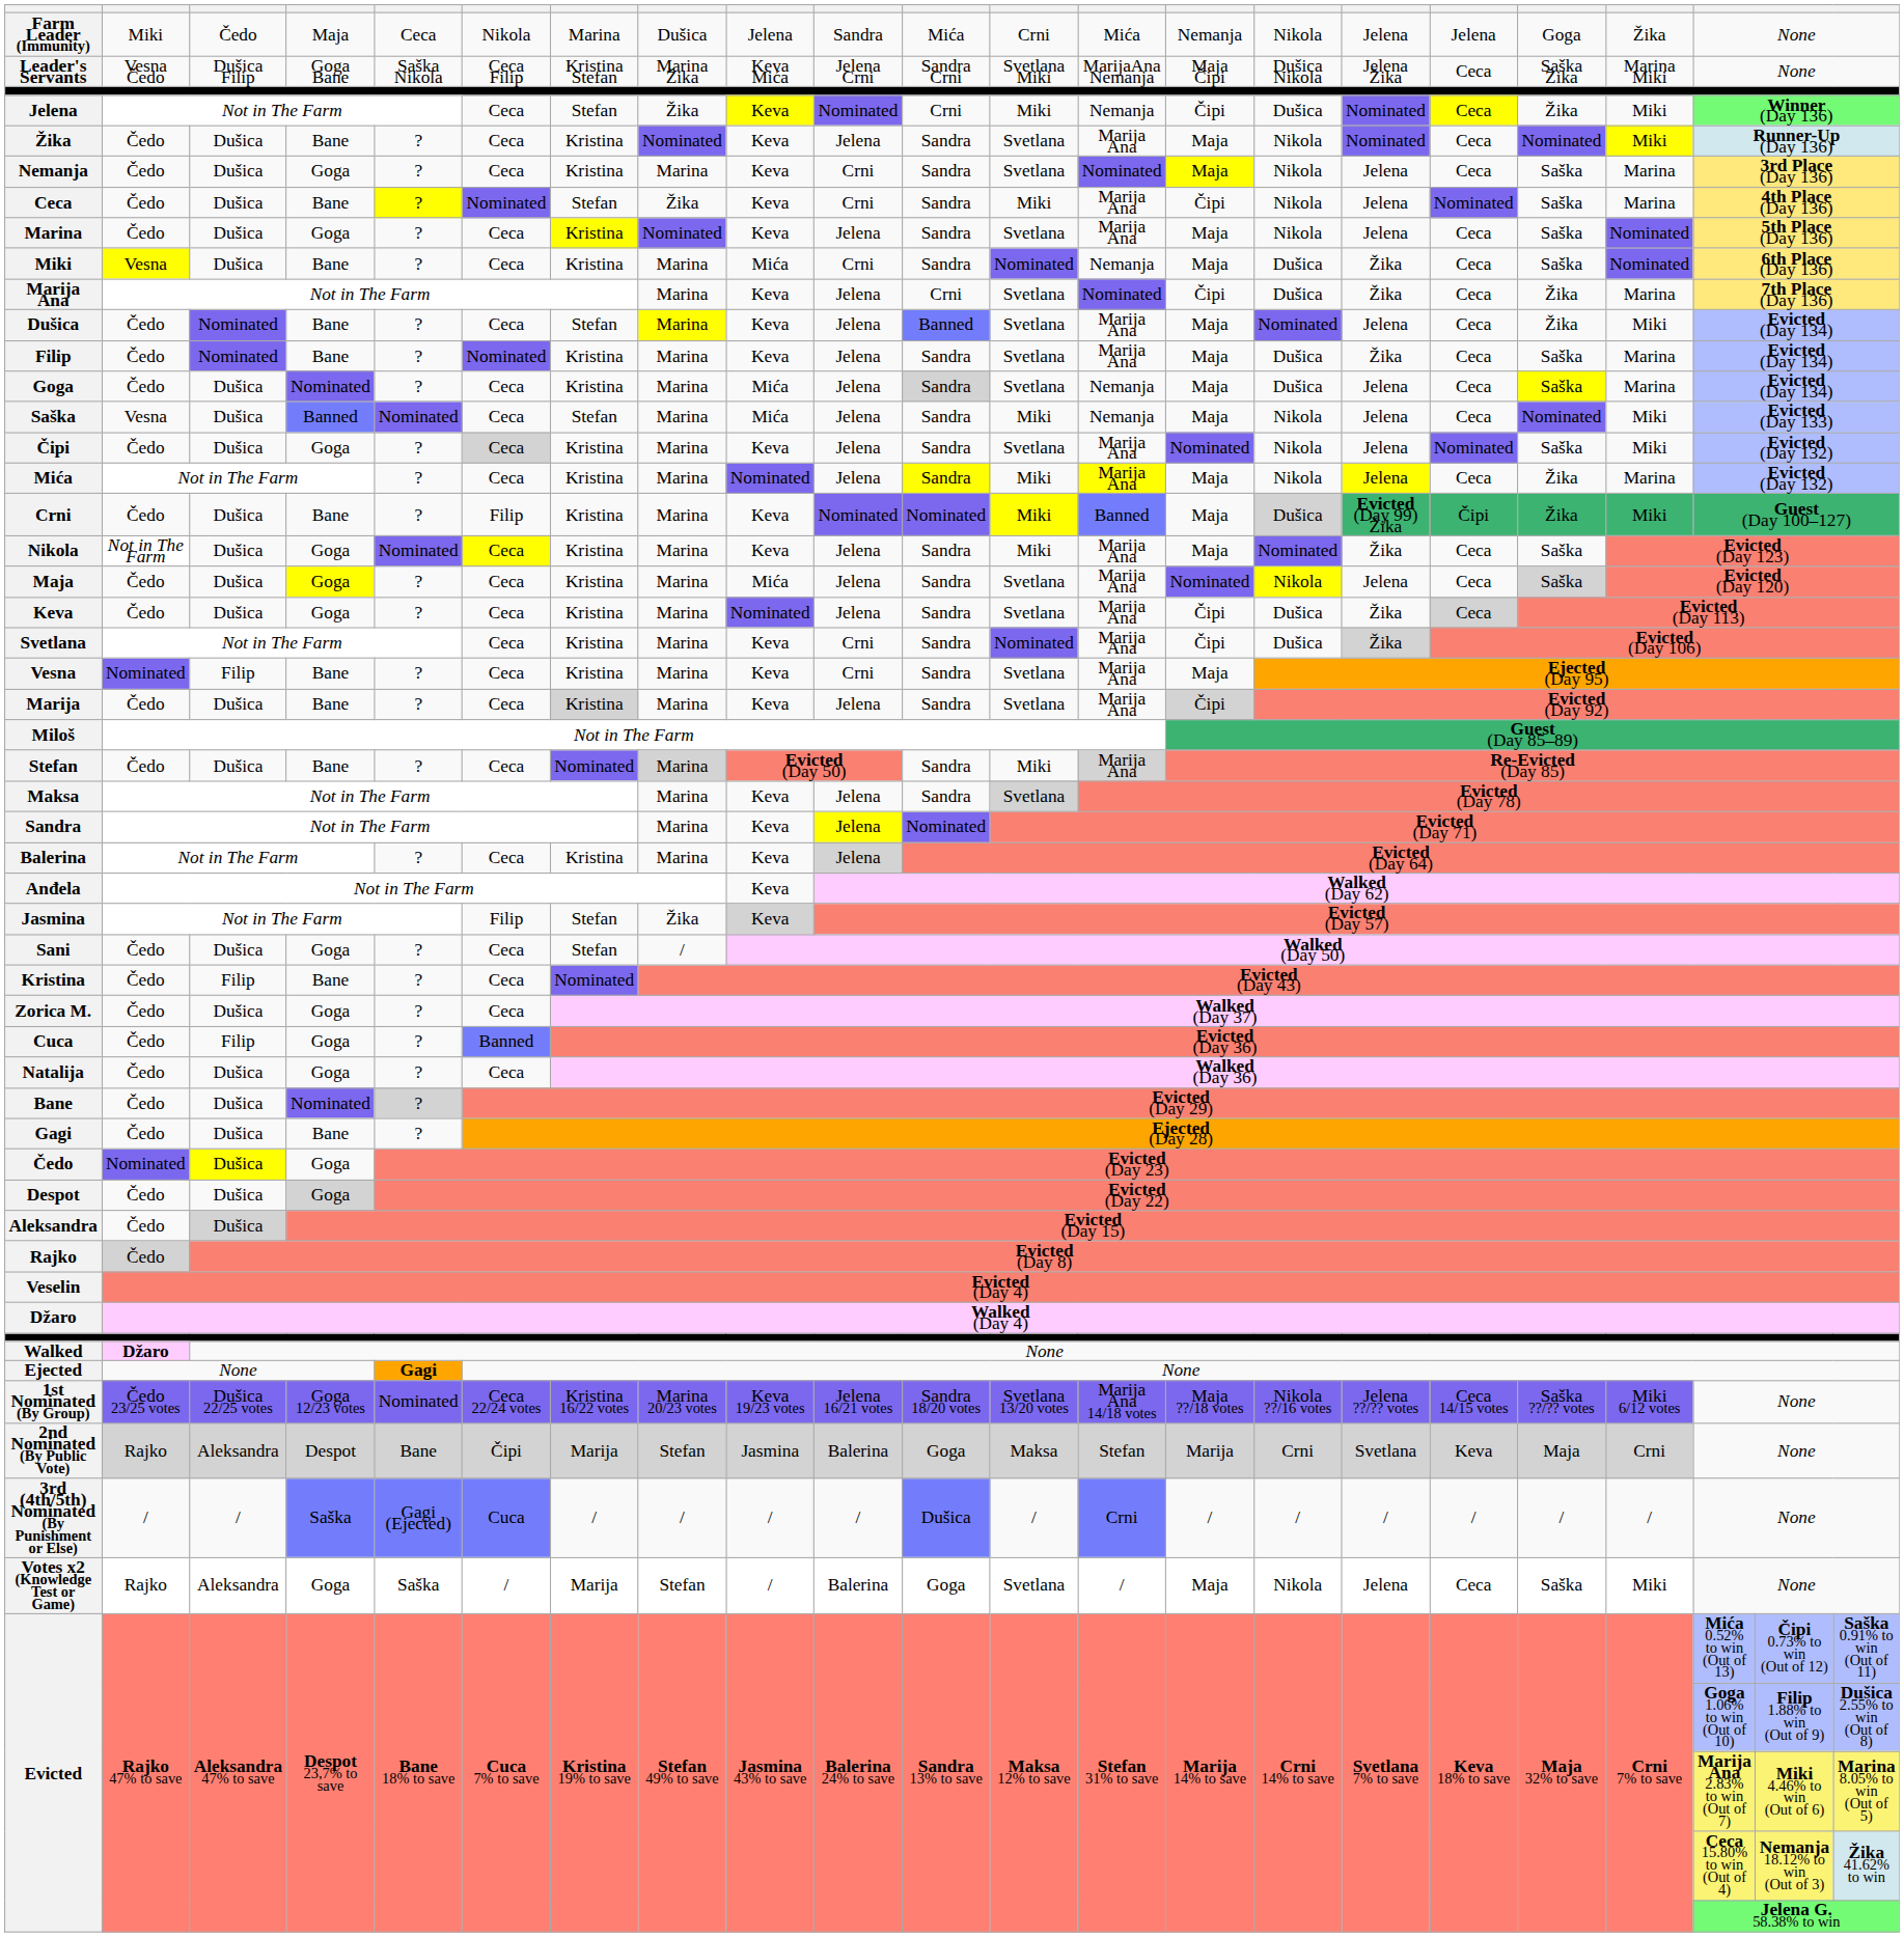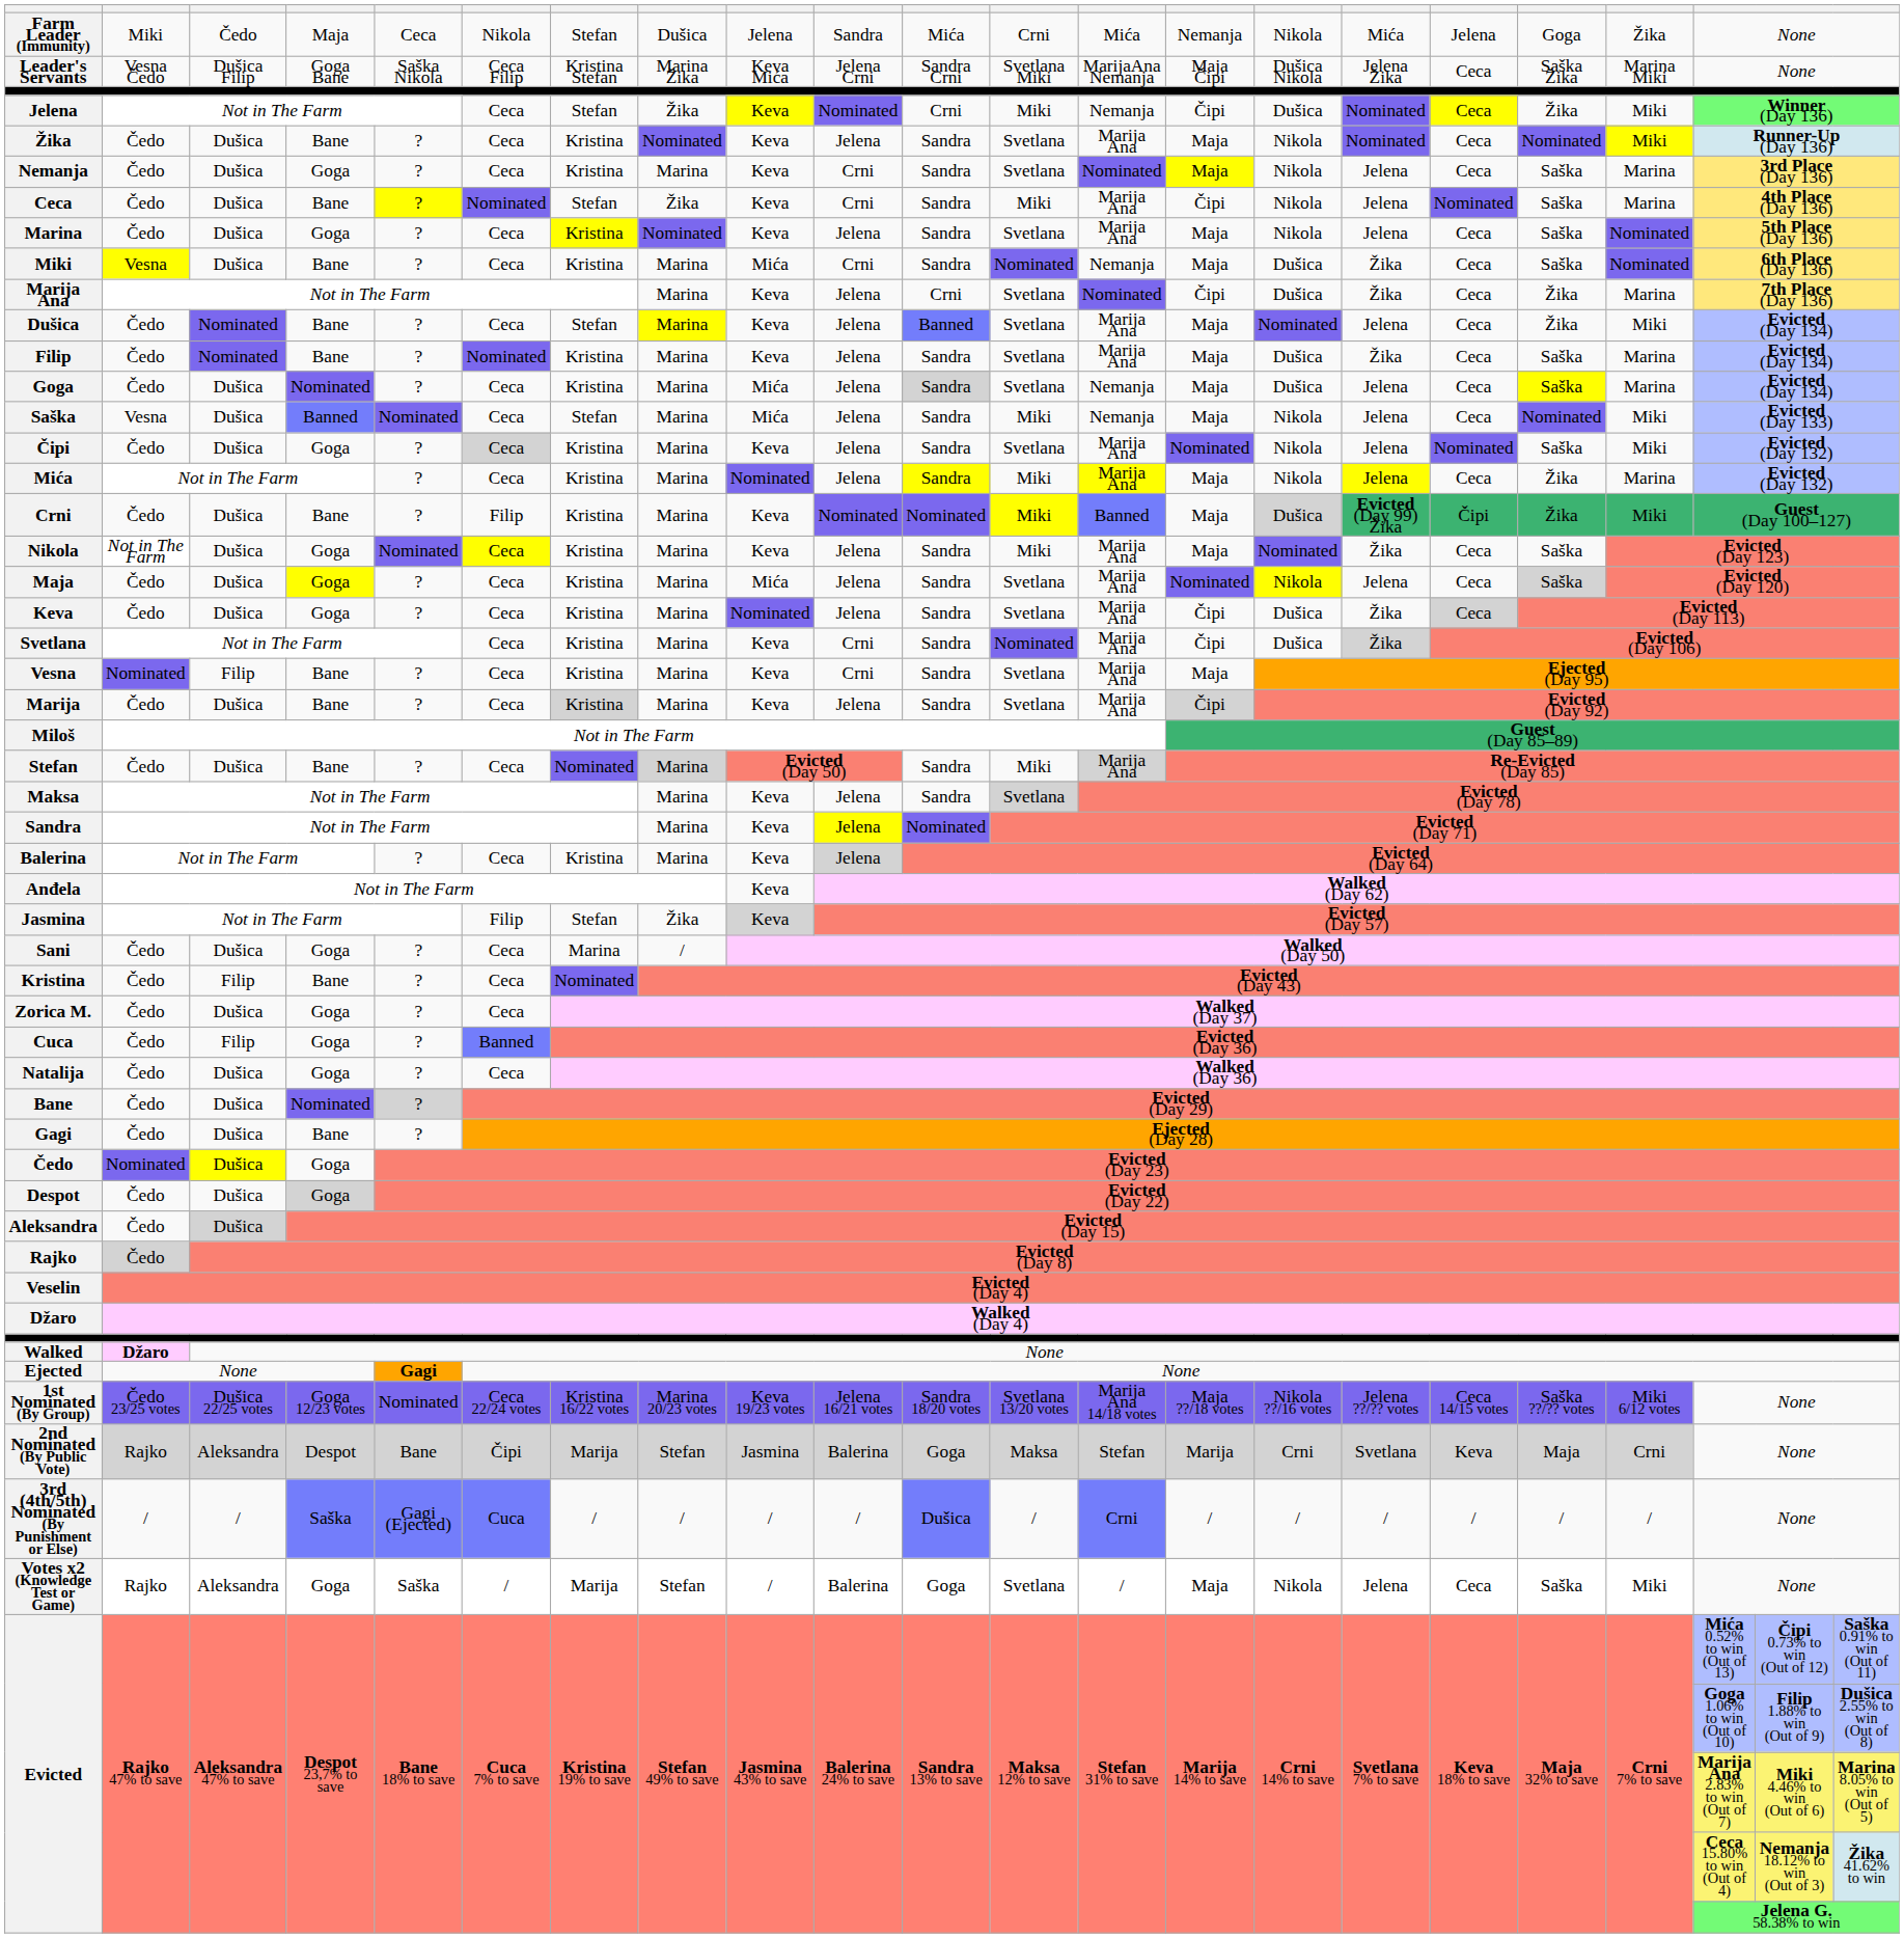Farm Leader (Immunity) | column 7: Marina -> Stefan
Farm Leader (Immunity) | column 16: Jelena -> Mića
Sani | column 7: Stefan -> Marina
